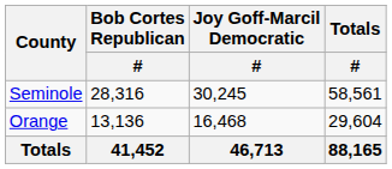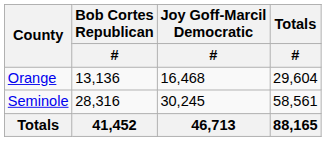rows swapped: Orange <-> Seminole
